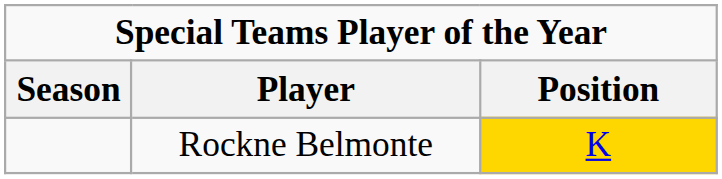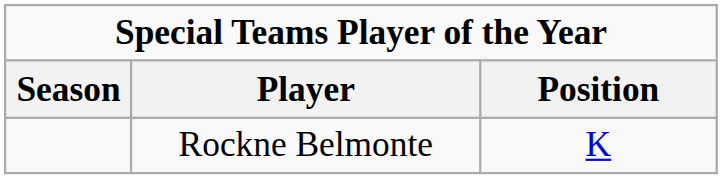Rockne Belmonte | Position: gold background -> no background
